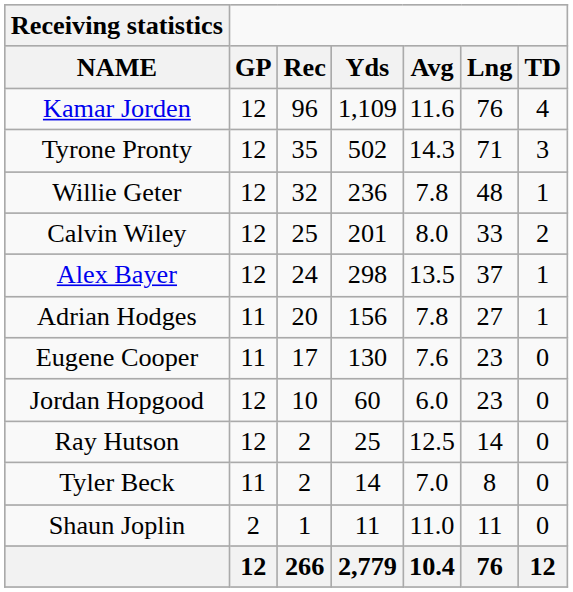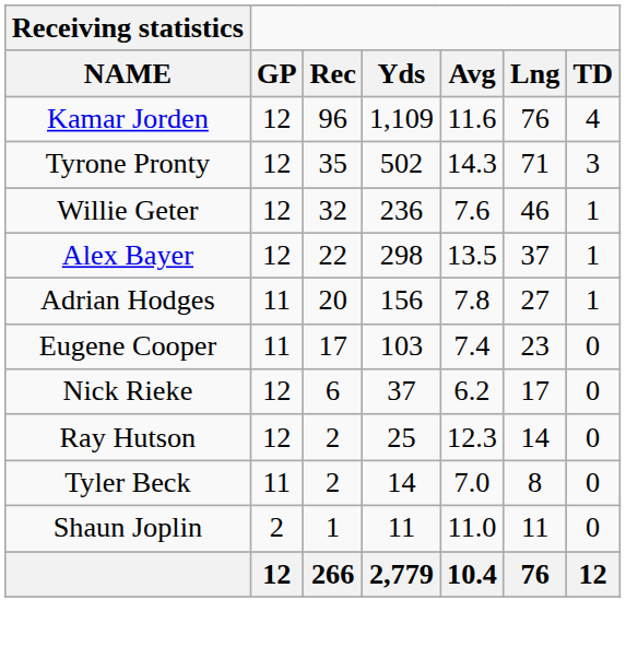Willie Geter | Avg: 7.8 -> 7.6
Willie Geter | Lng: 48 -> 46
- row: Calvin Wiley | 12 | 25 | 201 | 8.0 | 33 | 2
Alex Bayer | Rec: 24 -> 22
Eugene Cooper | Yds: 130 -> 103
Eugene Cooper | Avg: 7.6 -> 7.4
- row: Jordan Hopgood | 12 | 10 | 60 | 6.0 | 23 | 0
+ row: Nick Rieke | 12 | 6 | 37 | 6.2 | 17 | 0
Ray Hutson | Avg: 12.5 -> 12.3
